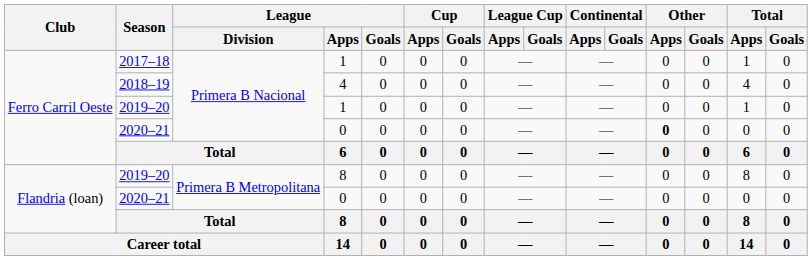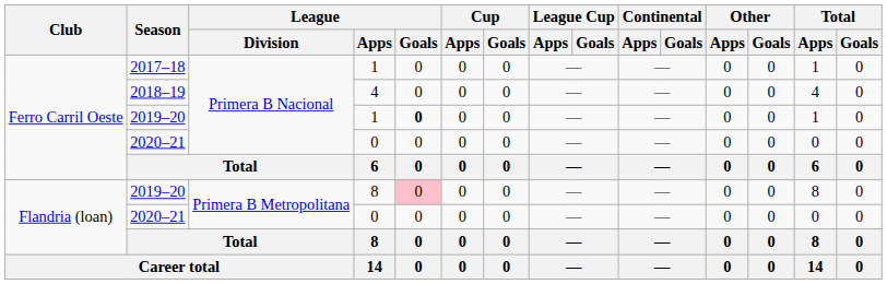Ferro Carril Oeste / 2019–20 | League / Goals: normal -> bold
Ferro Carril Oeste / 2020–21 | Other / Apps: bold -> normal
Flandria (loan) / 2019–20 | League / Goals: no background -> pink background
